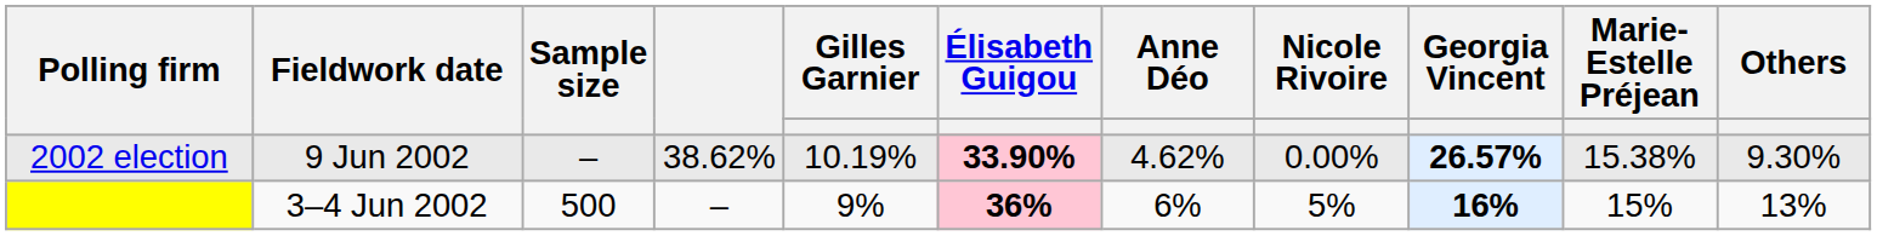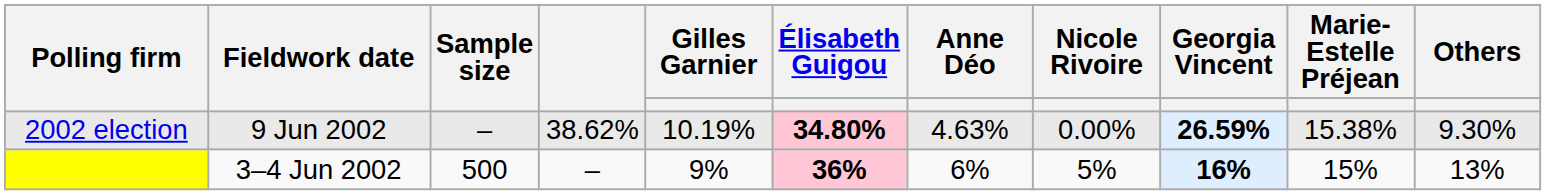2002 election | Élisabeth Guigou: 33.90% -> 34.80%
2002 election | Anne Déo: 4.62% -> 4.63%
2002 election | Georgia Vincent: 26.57% -> 26.59%
